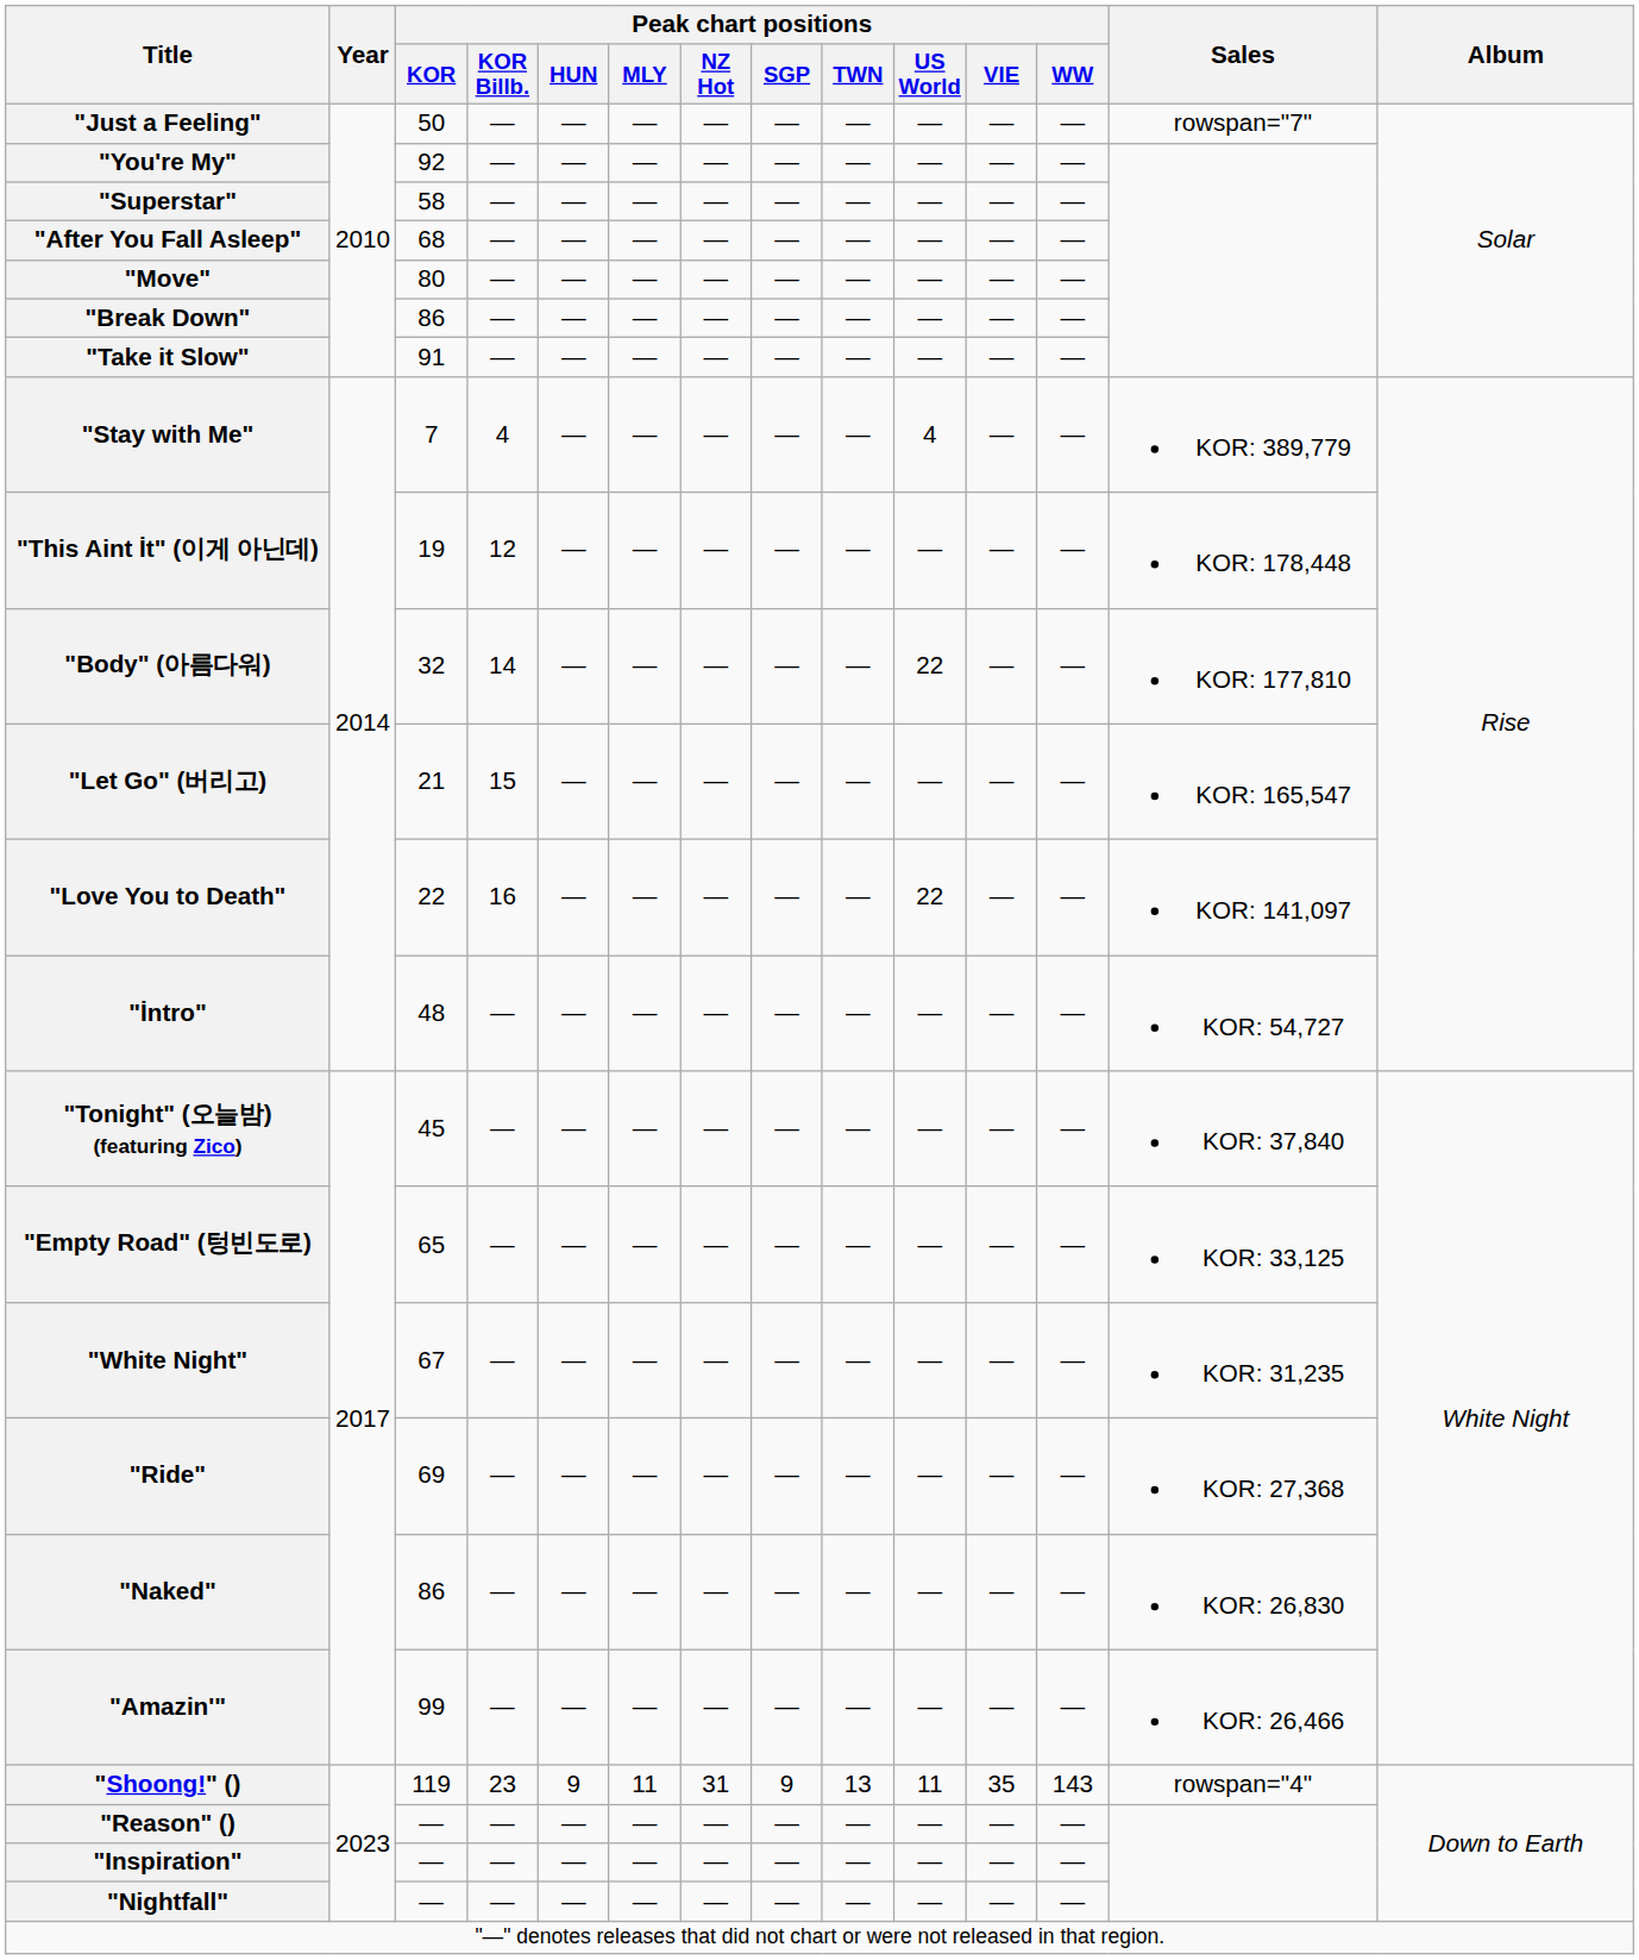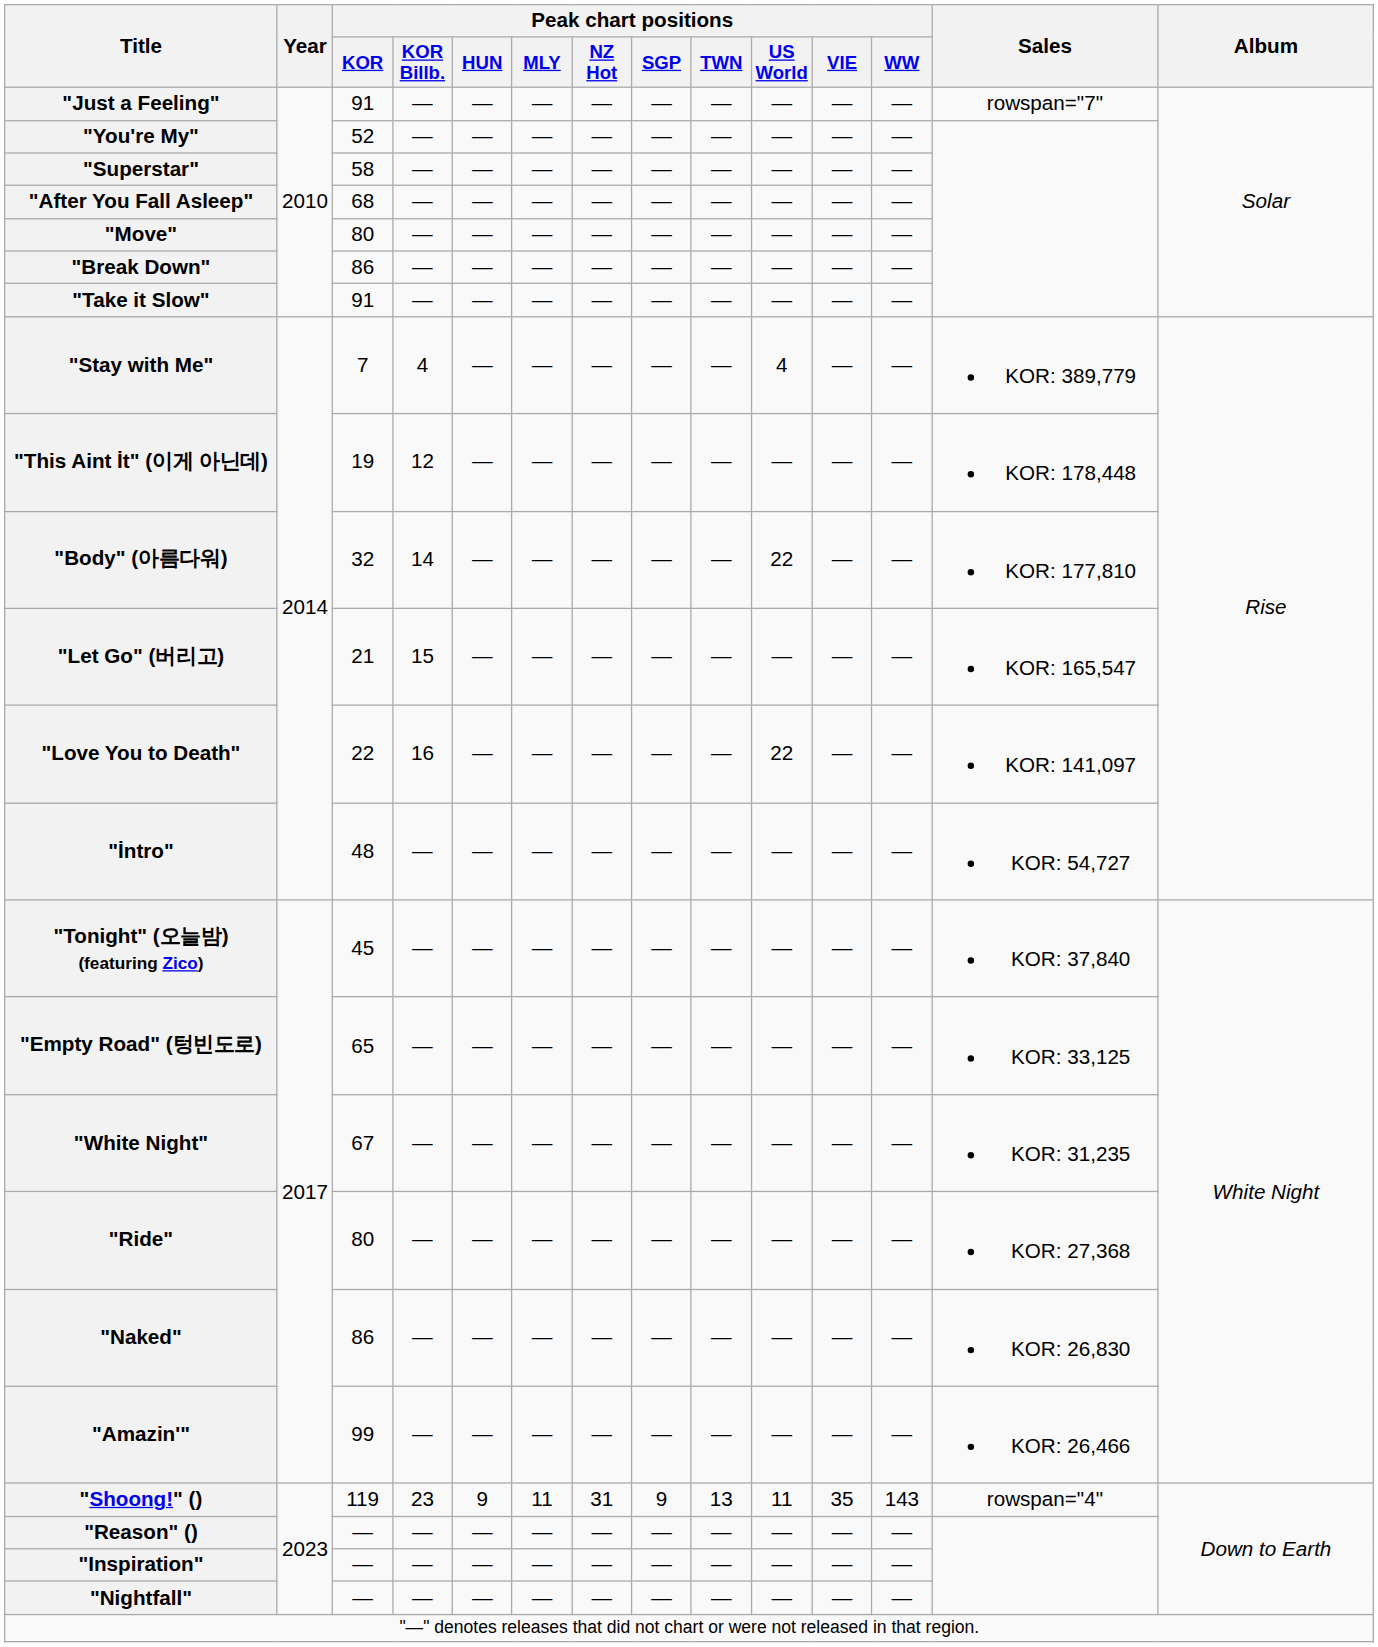"Just a Feeling" | Peak chart positions / KOR: 50 -> 91
"You're My" | Peak chart positions / KOR: 92 -> 52
"Ride" | Peak chart positions / KOR: 69 -> 80
